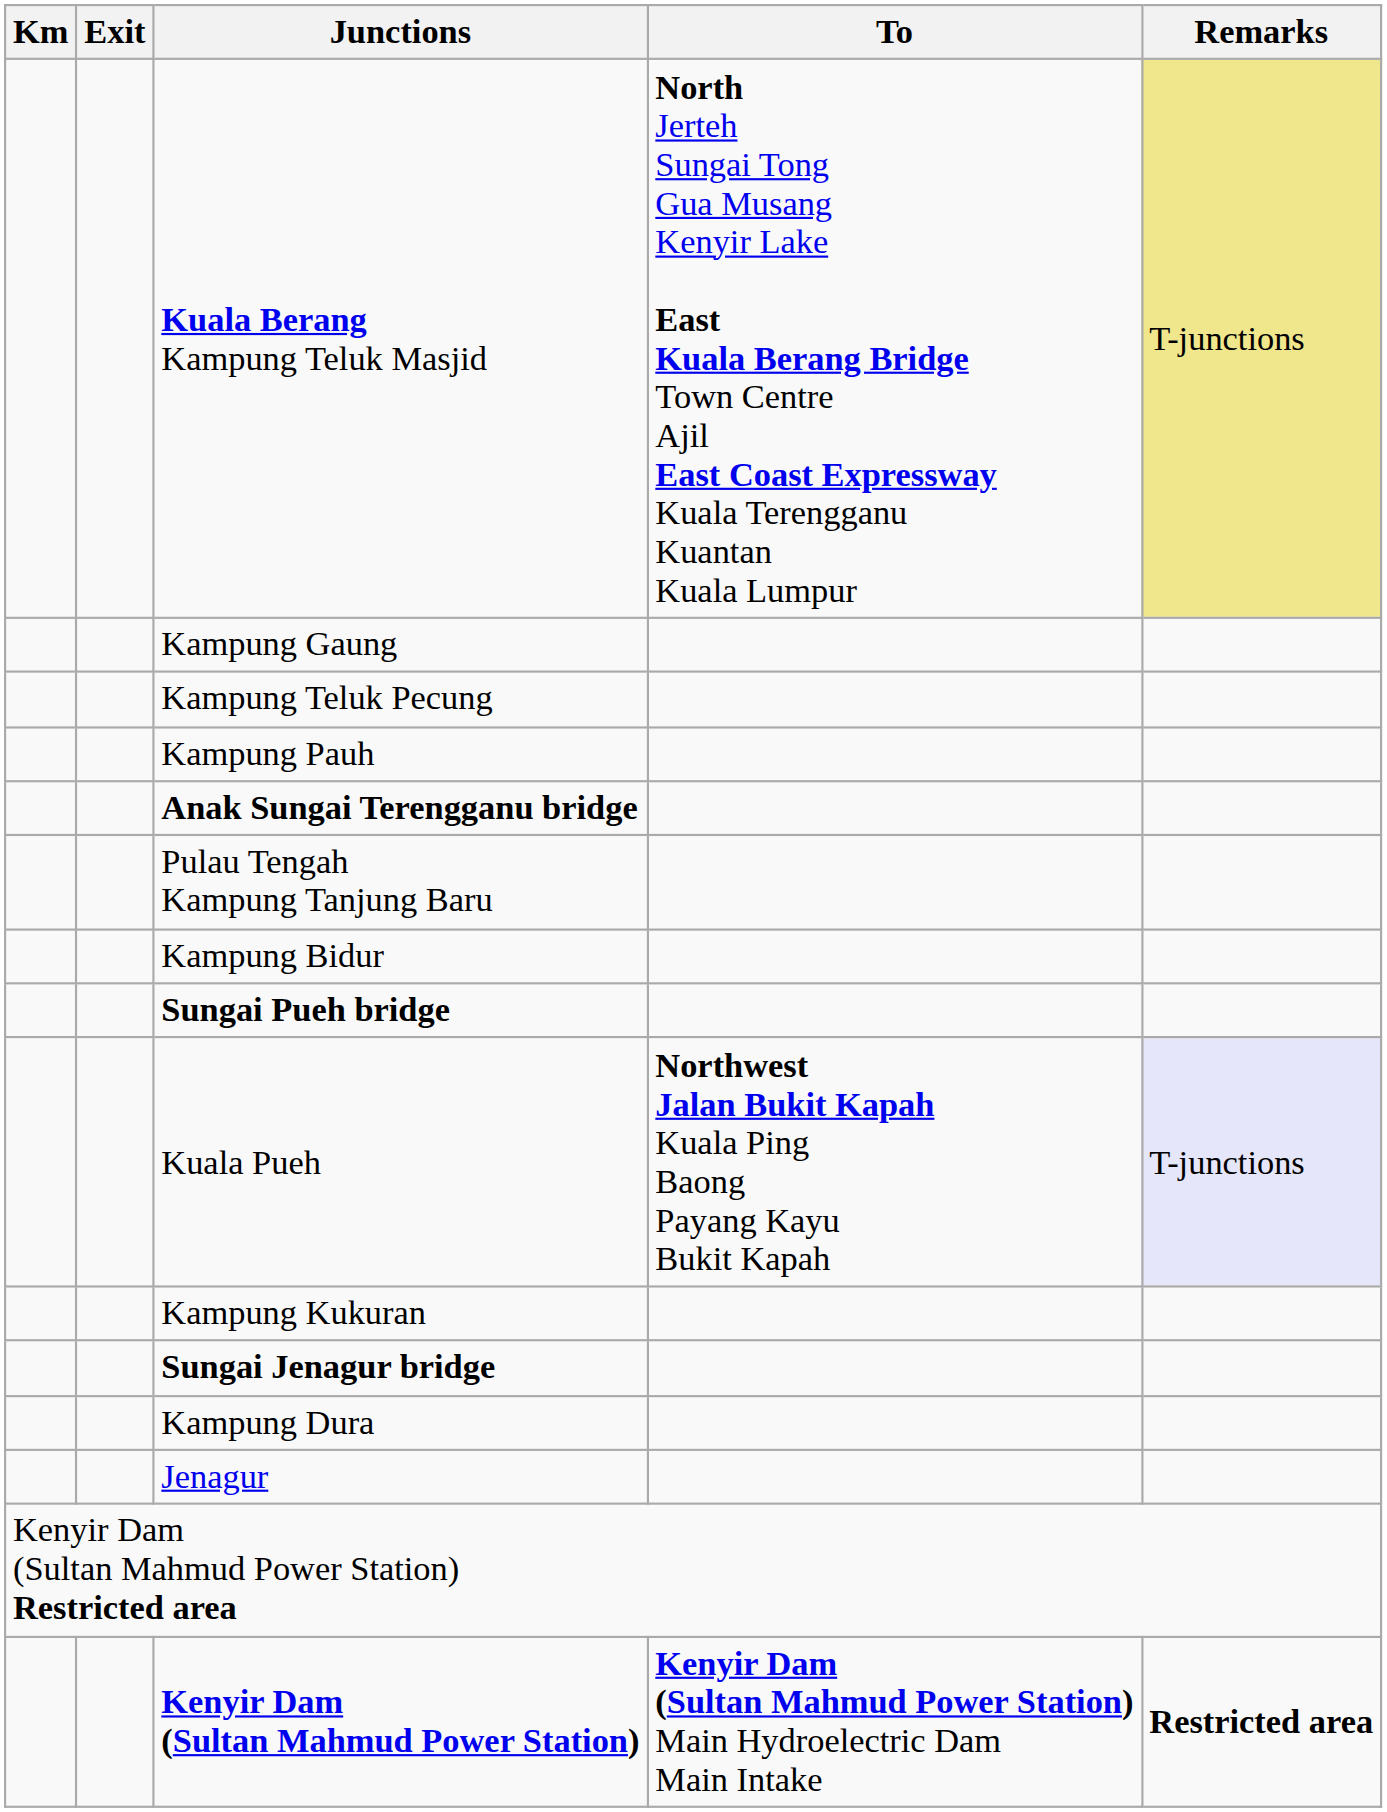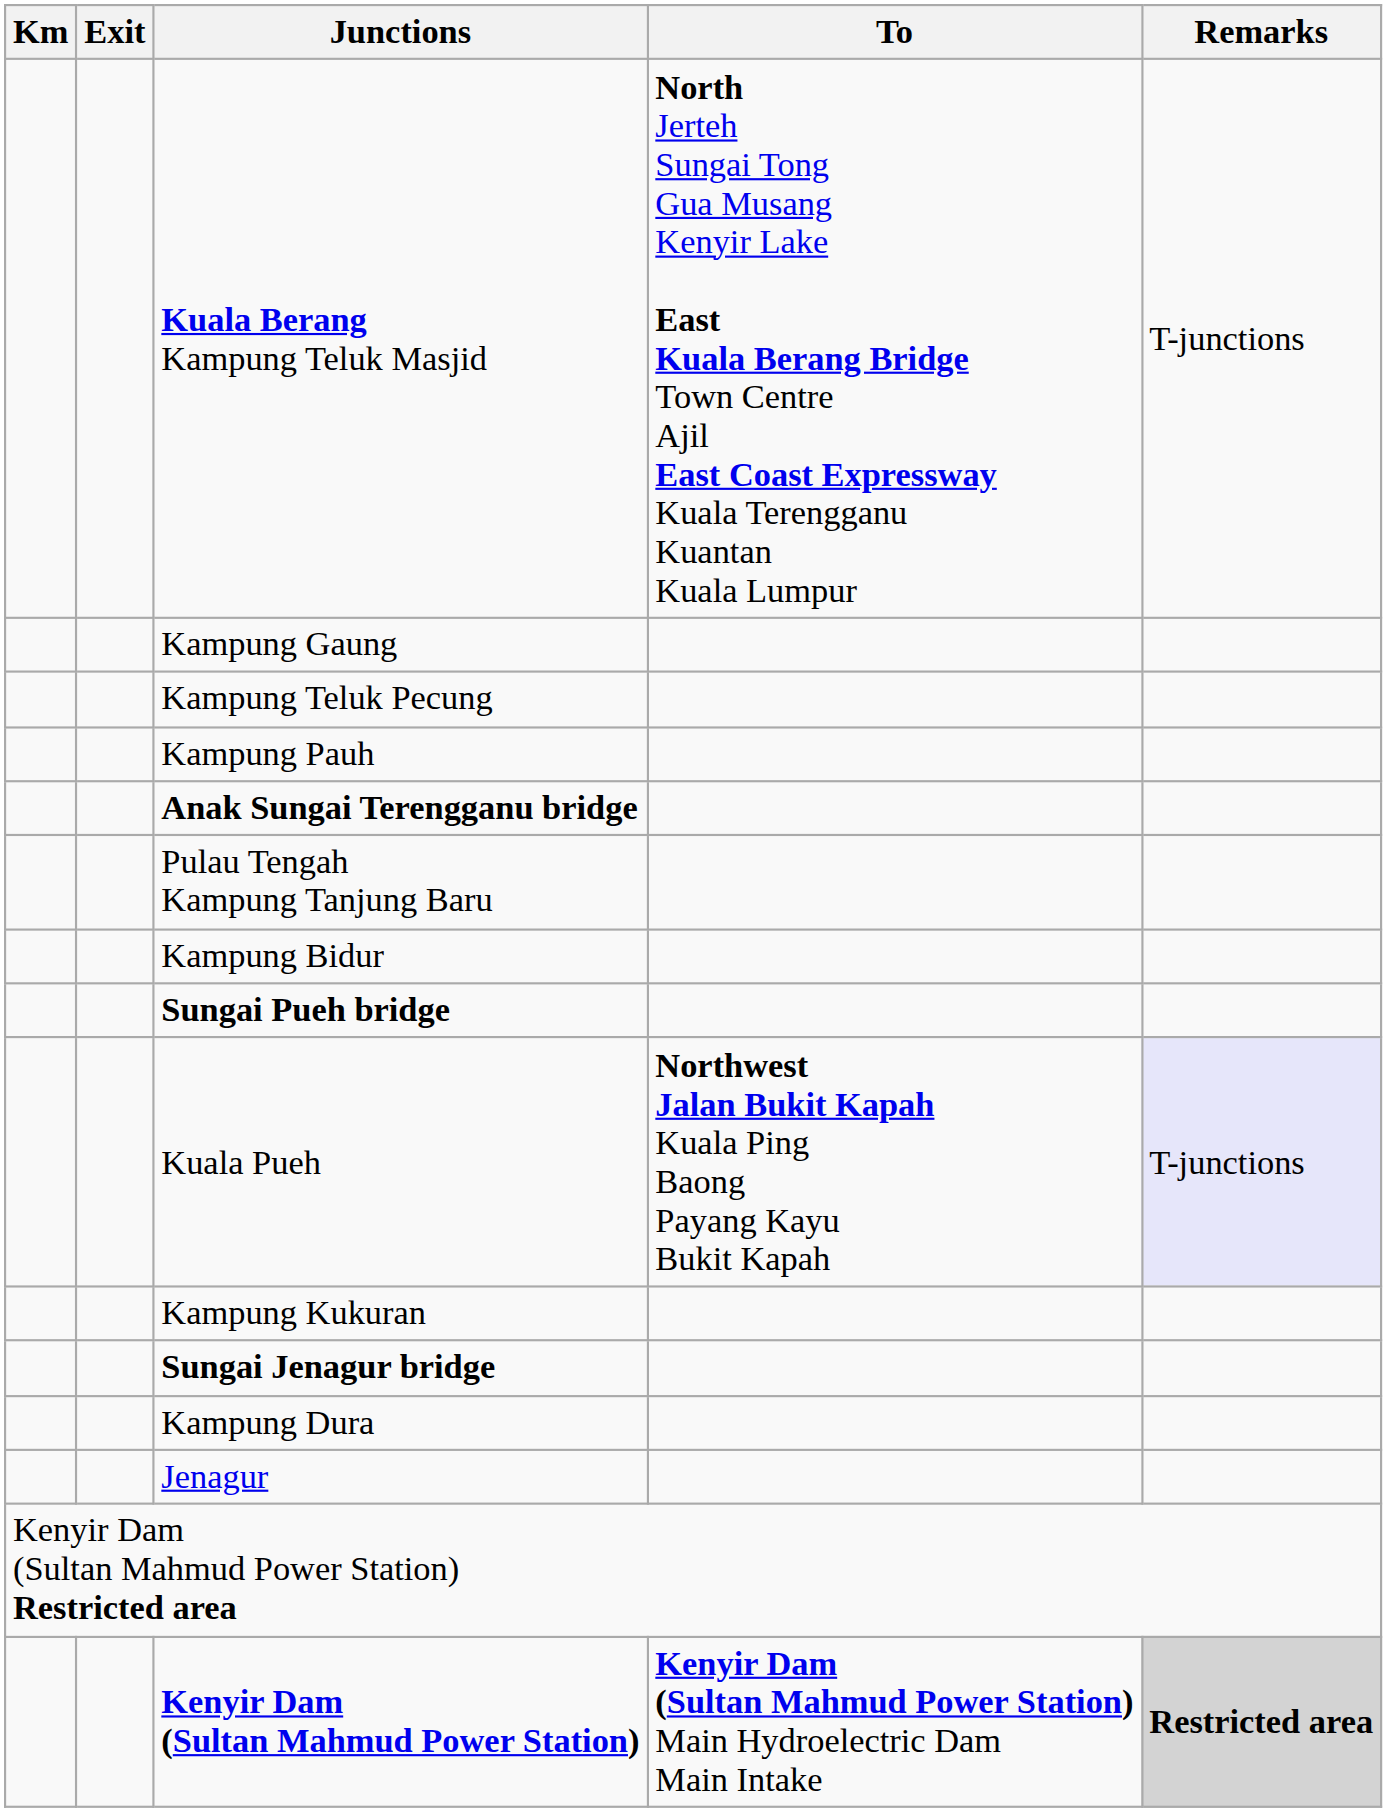Kuala Berang Kampung Teluk Masjid | Remarks: khaki background -> no background
Kenyir Dam (Sultan Mahmud Power Station) | Remarks: no background -> lightgrey background
